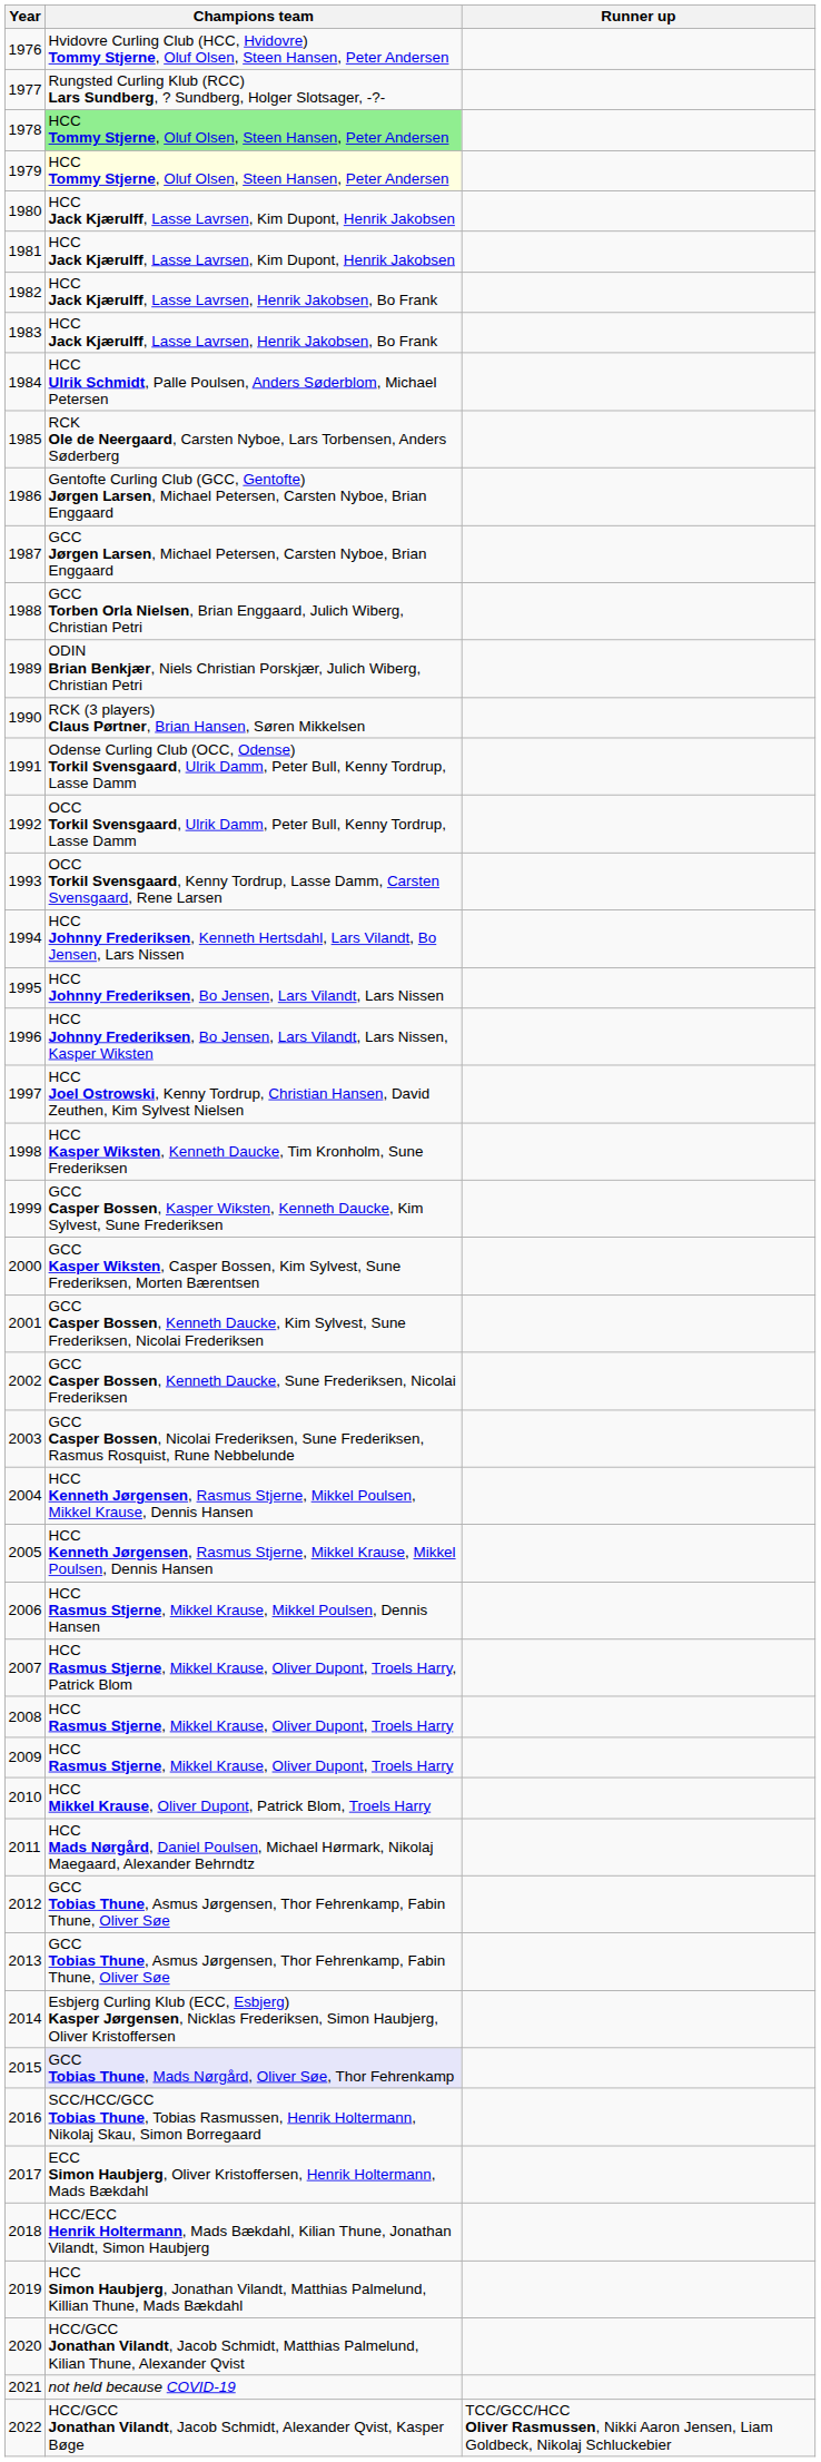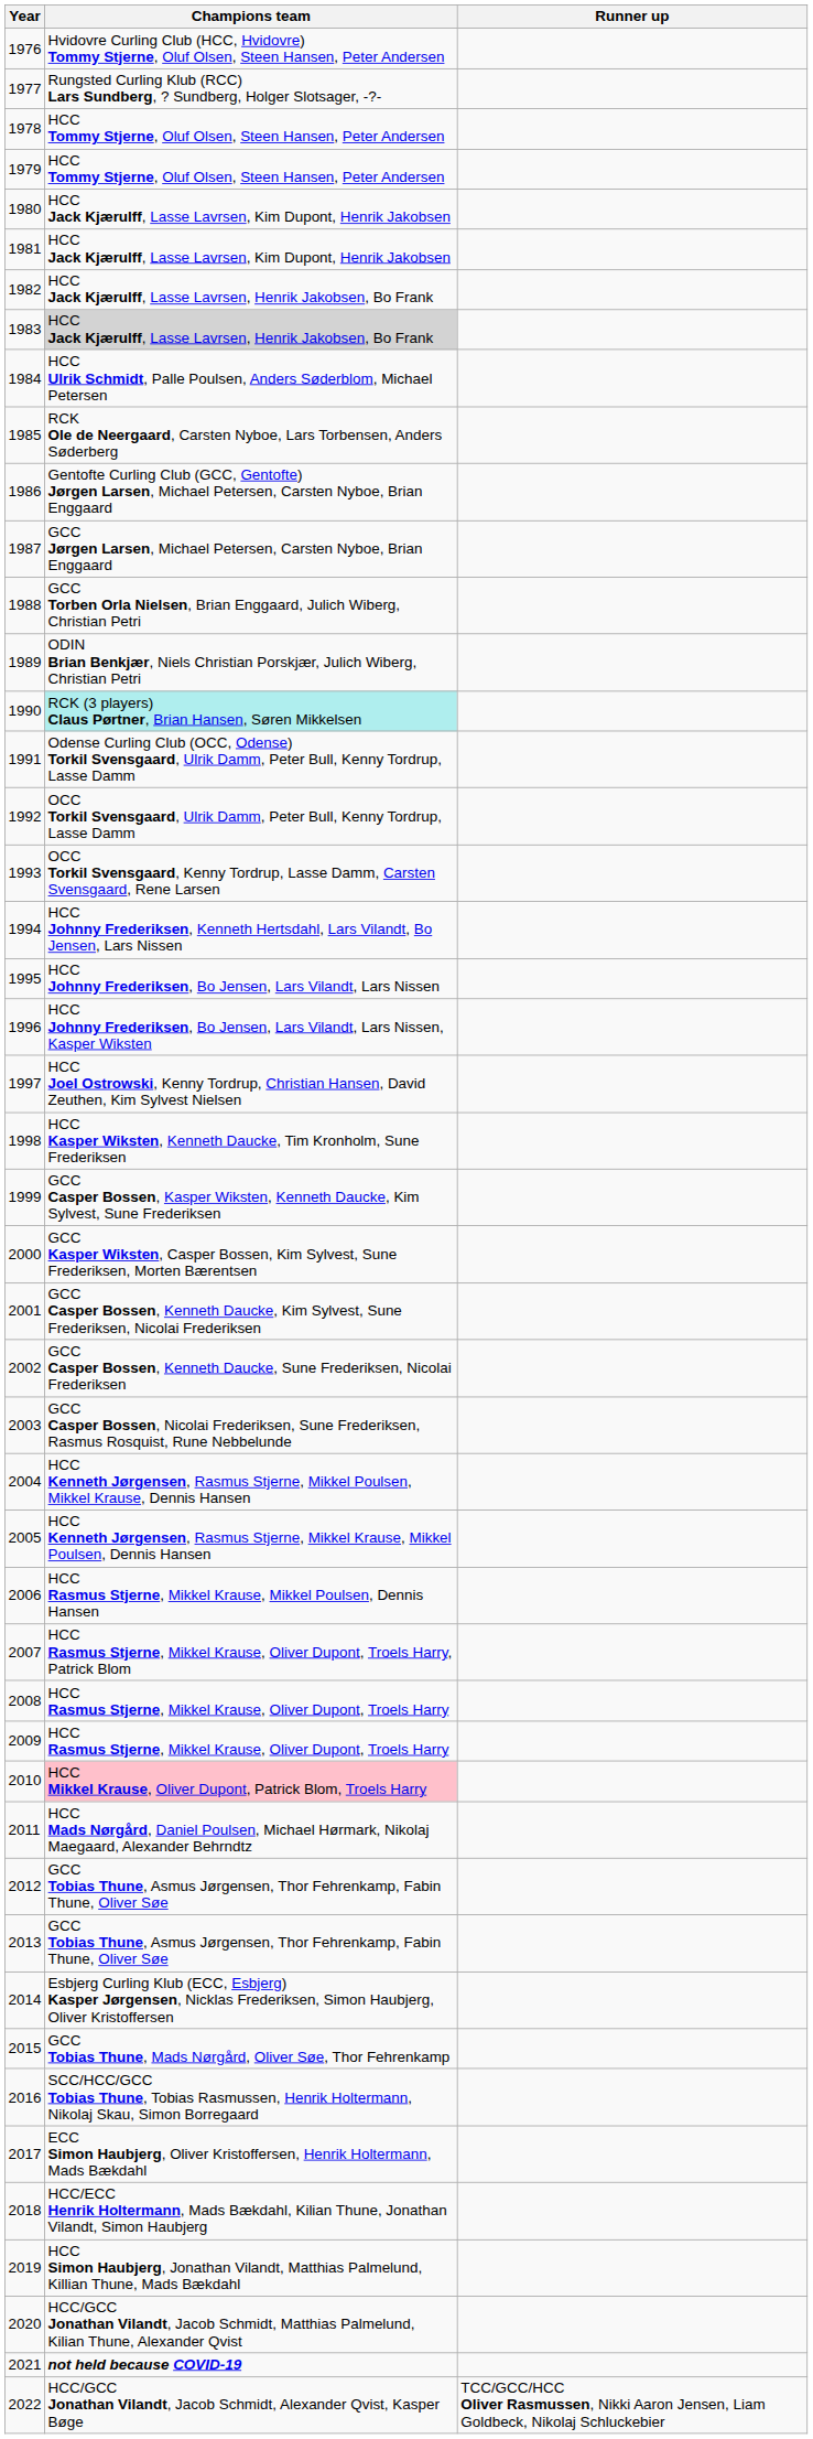1978 | Champions team: lightgreen background -> no background
1979 | Champions team: lightyellow background -> no background
1983 | Champions team: no background -> lightgrey background
1990 | Champions team: no background -> paleturquoise background
2010 | Champions team: no background -> pink background
2015 | Champions team: lavender background -> no background
2021 | Champions team: normal -> bold
